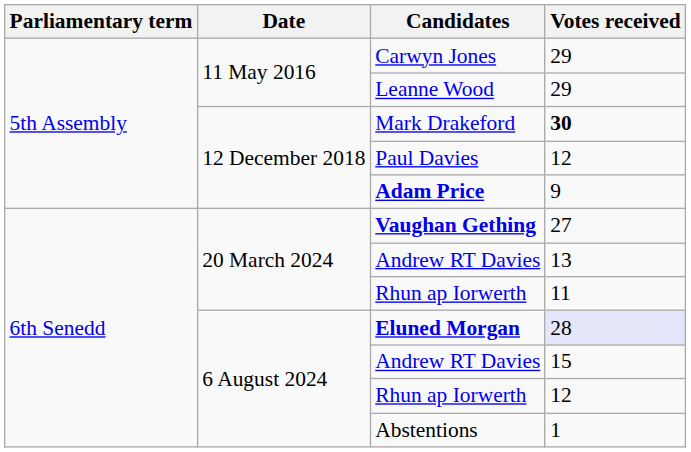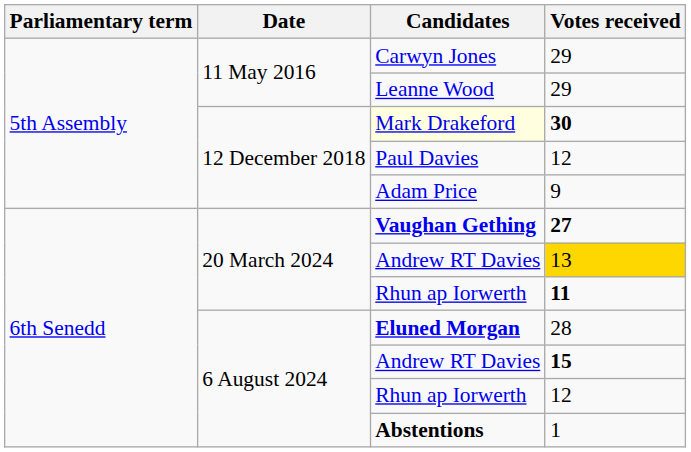Mark Drakeford | Candidates: no background -> lightyellow background
Adam Price | Candidates: bold -> normal
Vaughan Gething | Votes received: normal -> bold
Andrew RT Davies / 13 | Votes received: no background -> gold background
Rhun ap Iorwerth / 11 | Votes received: normal -> bold
Eluned Morgan | Votes received: lavender background -> no background
Andrew RT Davies / 15 | Votes received: normal -> bold
Abstentions | Candidates: normal -> bold
